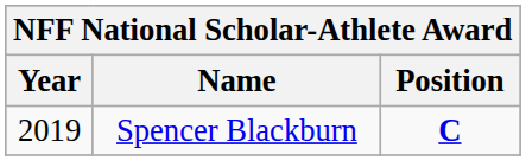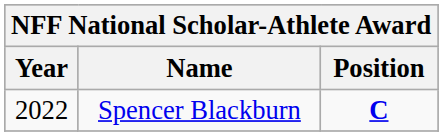Spencer Blackburn | Year: 2019 -> 2022
